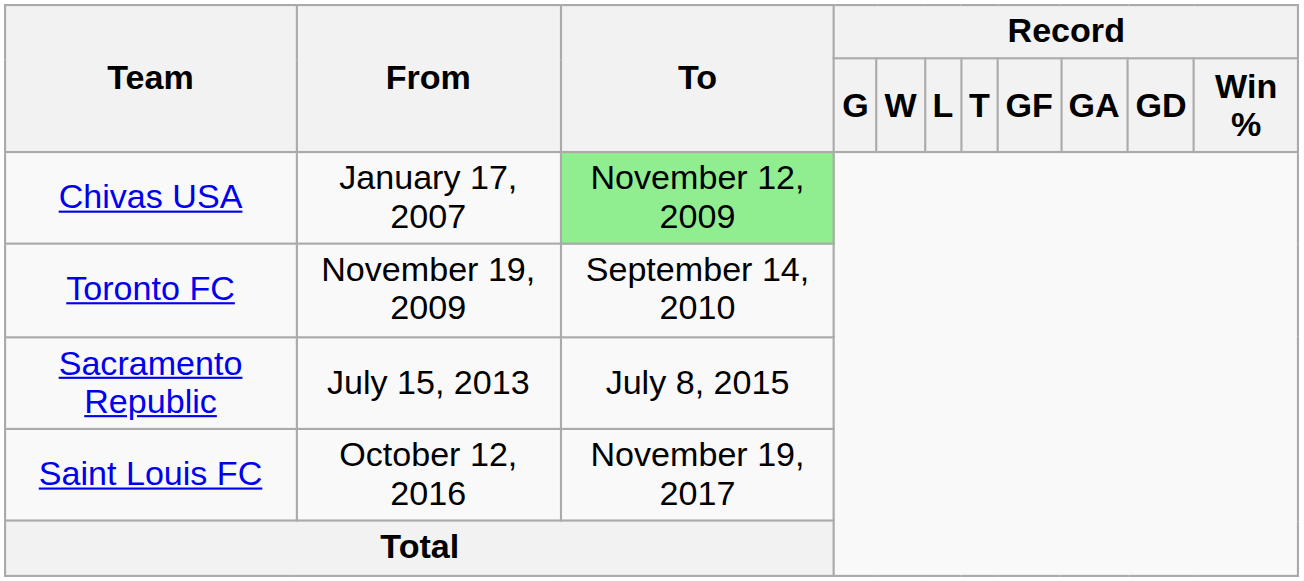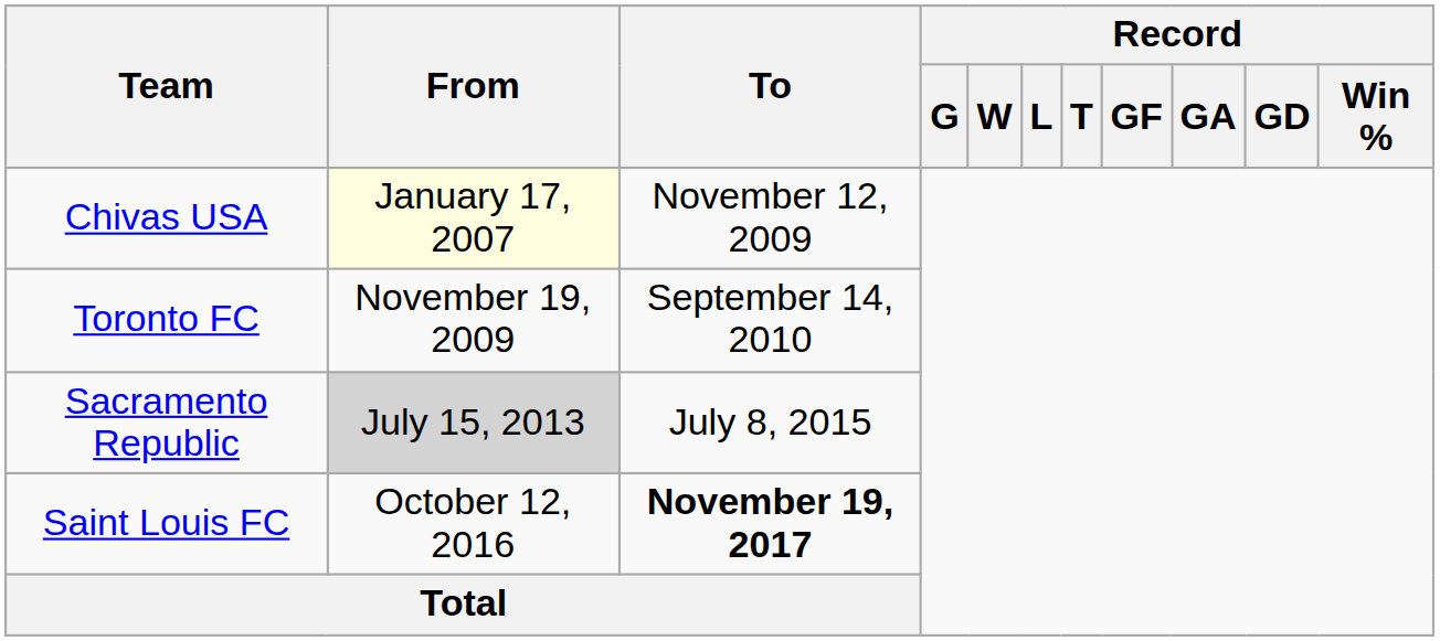Chivas USA | From: no background -> lightyellow background
Chivas USA | To: lightgreen background -> no background
Sacramento Republic | From: no background -> lightgrey background
Saint Louis FC | To: normal -> bold
